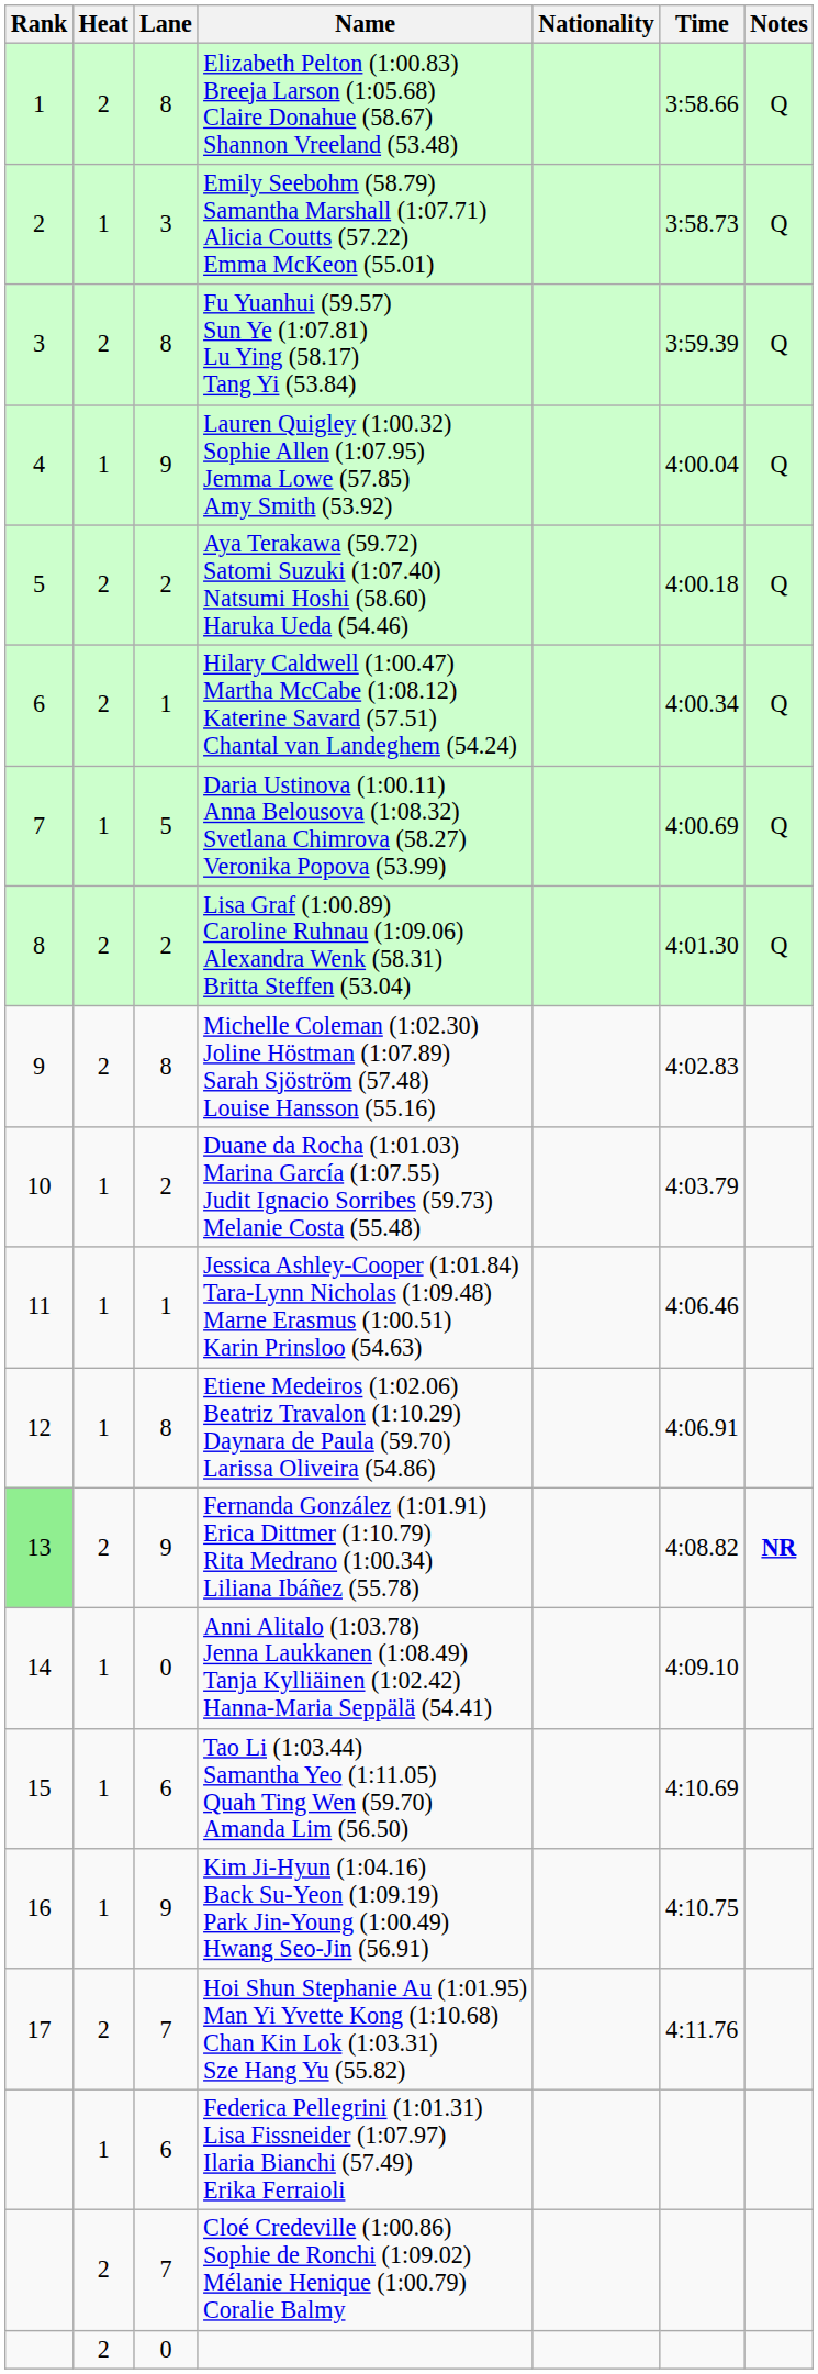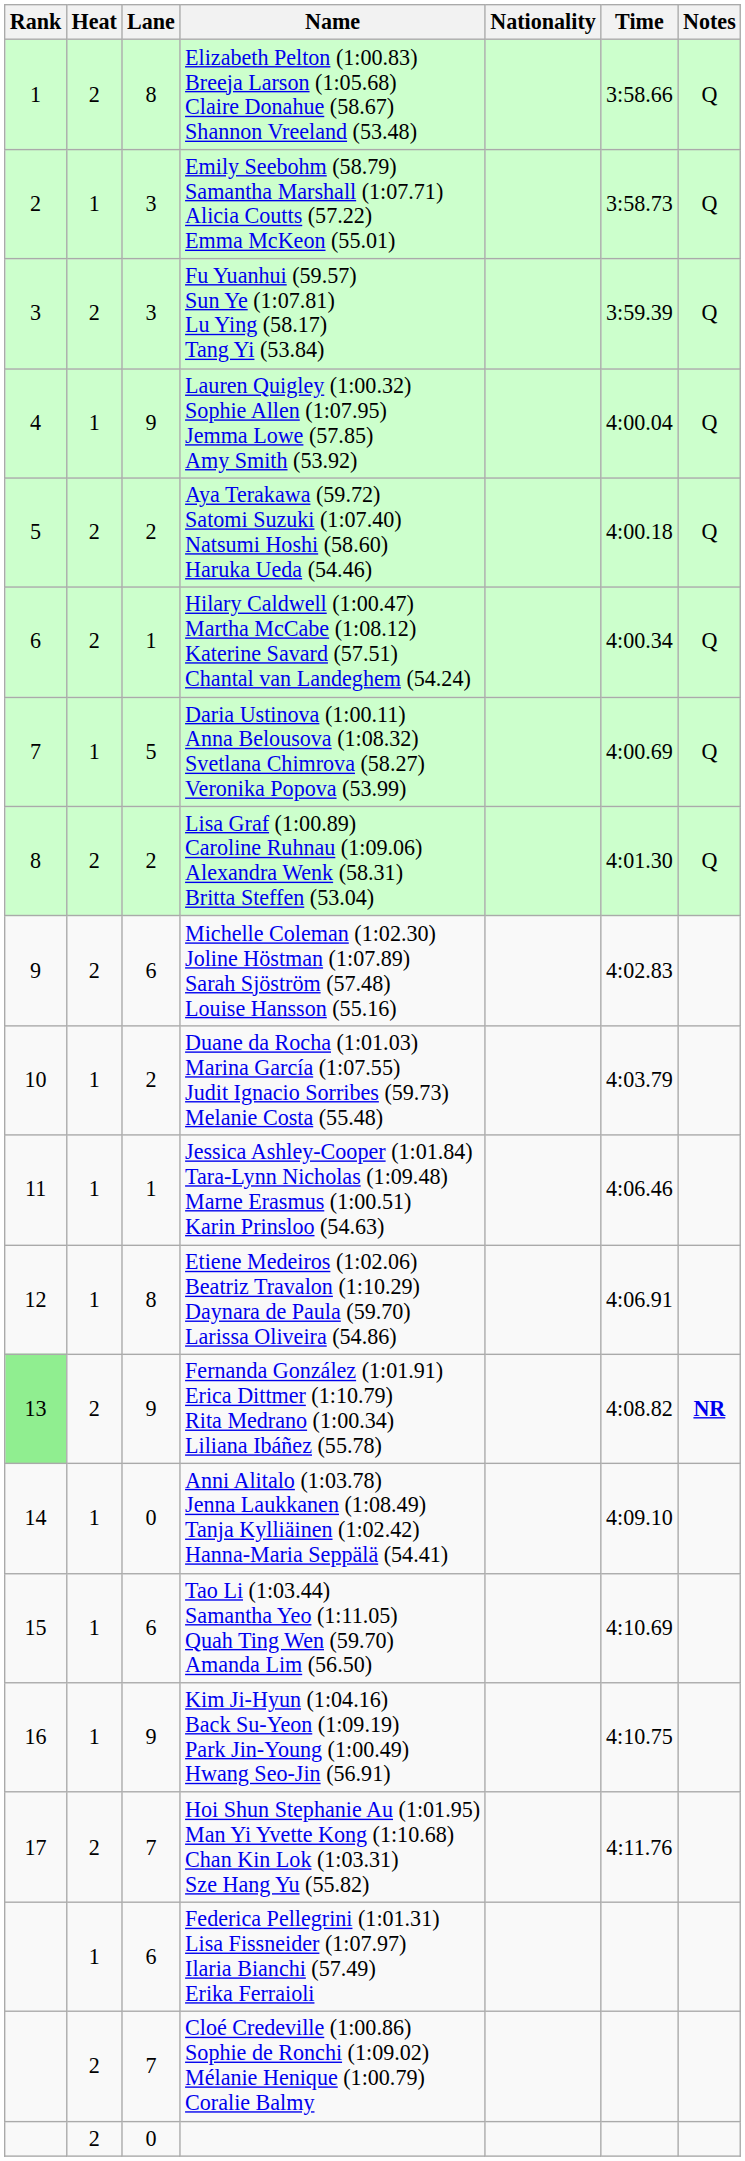row 4 | Lane: 8 -> 3
row 10 | Lane: 8 -> 6
